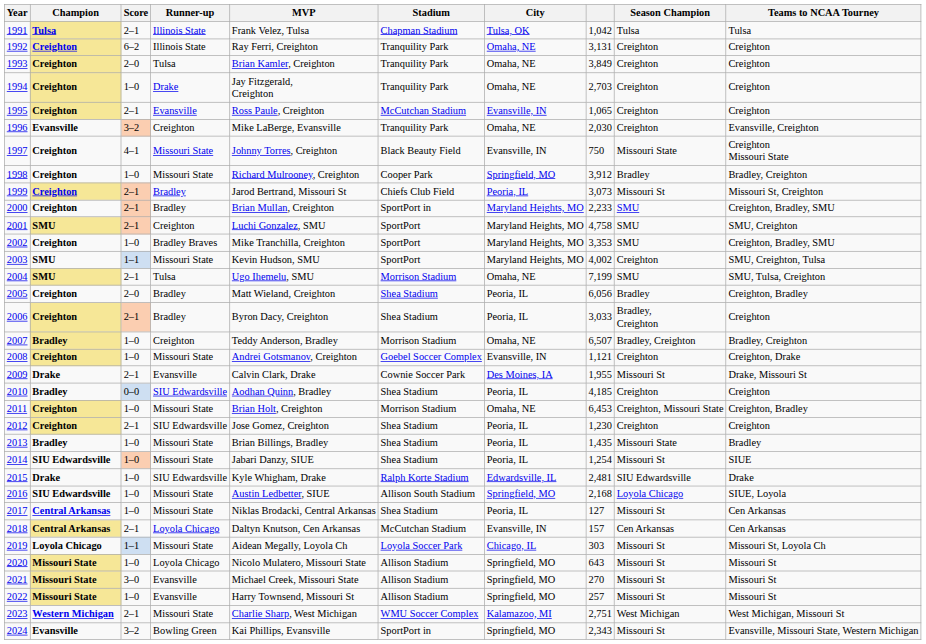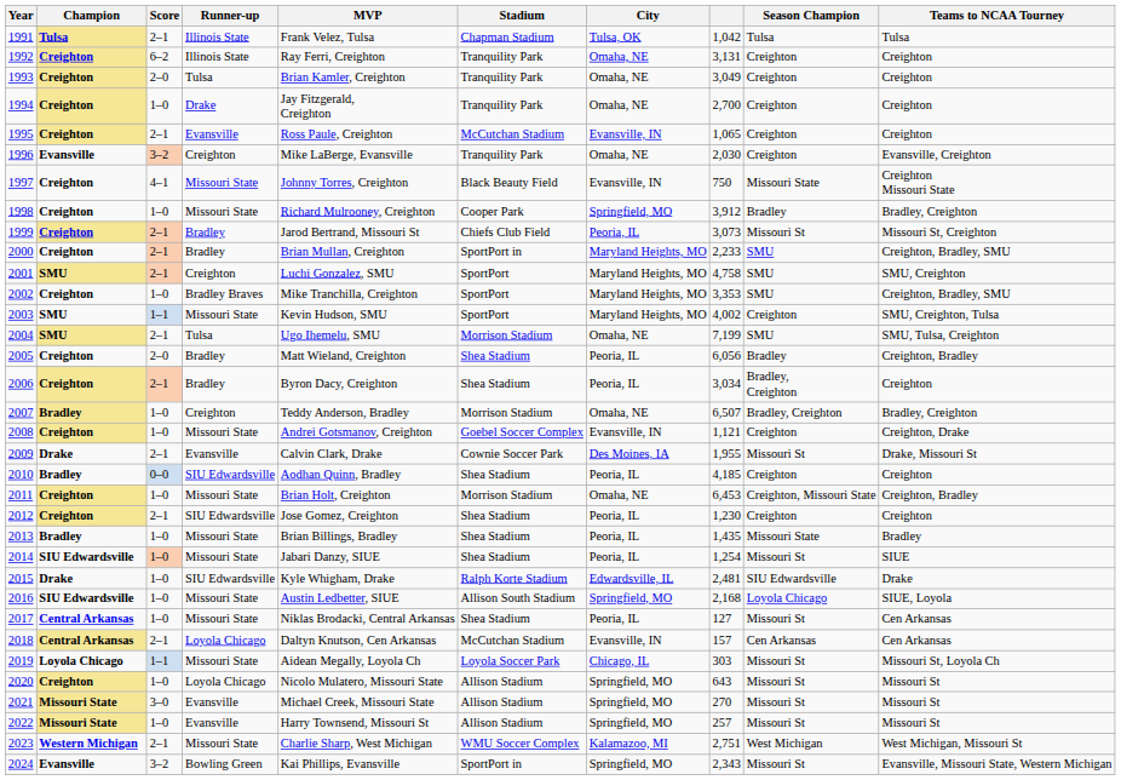1993 | column 8: 3,849 -> 3,049
1994 | column 8: 2,703 -> 2,700
2006 | column 8: 3,033 -> 3,034
2020 | Champion: Missouri State -> Creighton
